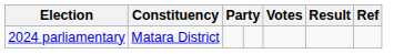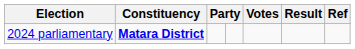2024 parliamentary | Constituency: normal -> bold
